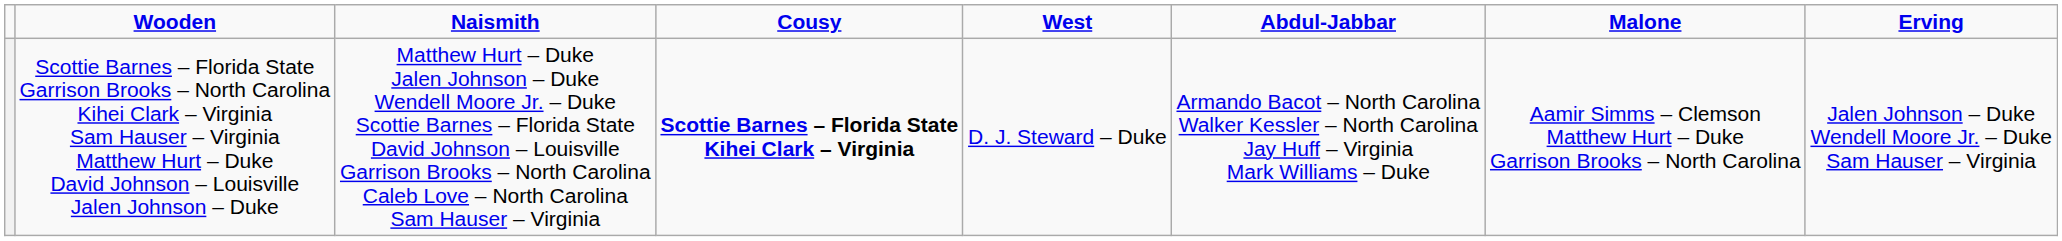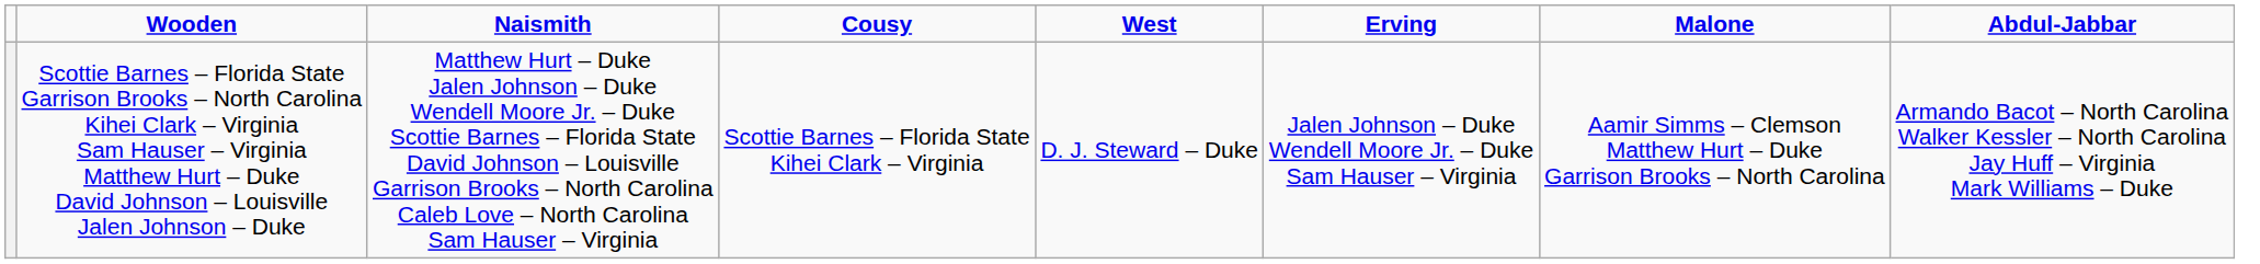columns swapped: Erving <-> Abdul-Jabbar
row 2 | Cousy: bold -> normal
